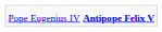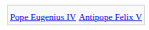Pope Eugenius IV | column 2: bold -> normal
